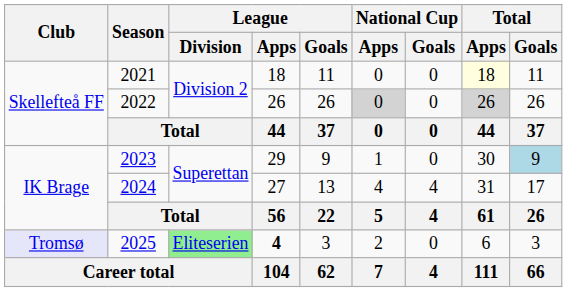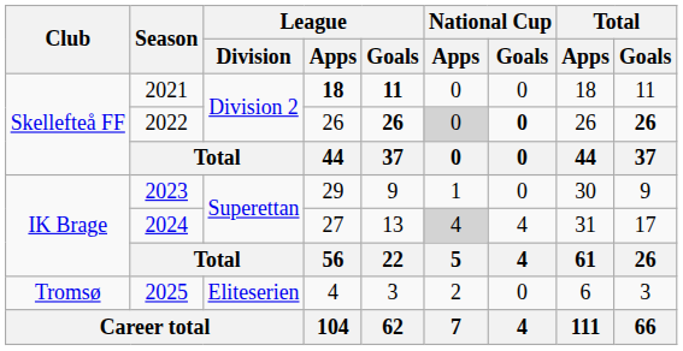2021 | League / Apps: normal -> bold
2021 | League / Goals: normal -> bold
2021 | Total / Apps: lightyellow background -> no background
2022 | League / Goals: normal -> bold
2022 | National Cup / Goals: normal -> bold
2022 | Total / Apps: lightgrey background -> no background
2022 | Total / Goals: normal -> bold
2023 | Total / Goals: lightblue background -> no background
2024 | National Cup / Apps: no background -> lightgrey background
2025 | Club: lavender background -> no background
2025 | League / Division: lightgreen background -> no background
2025 | League / Apps: bold -> normal
